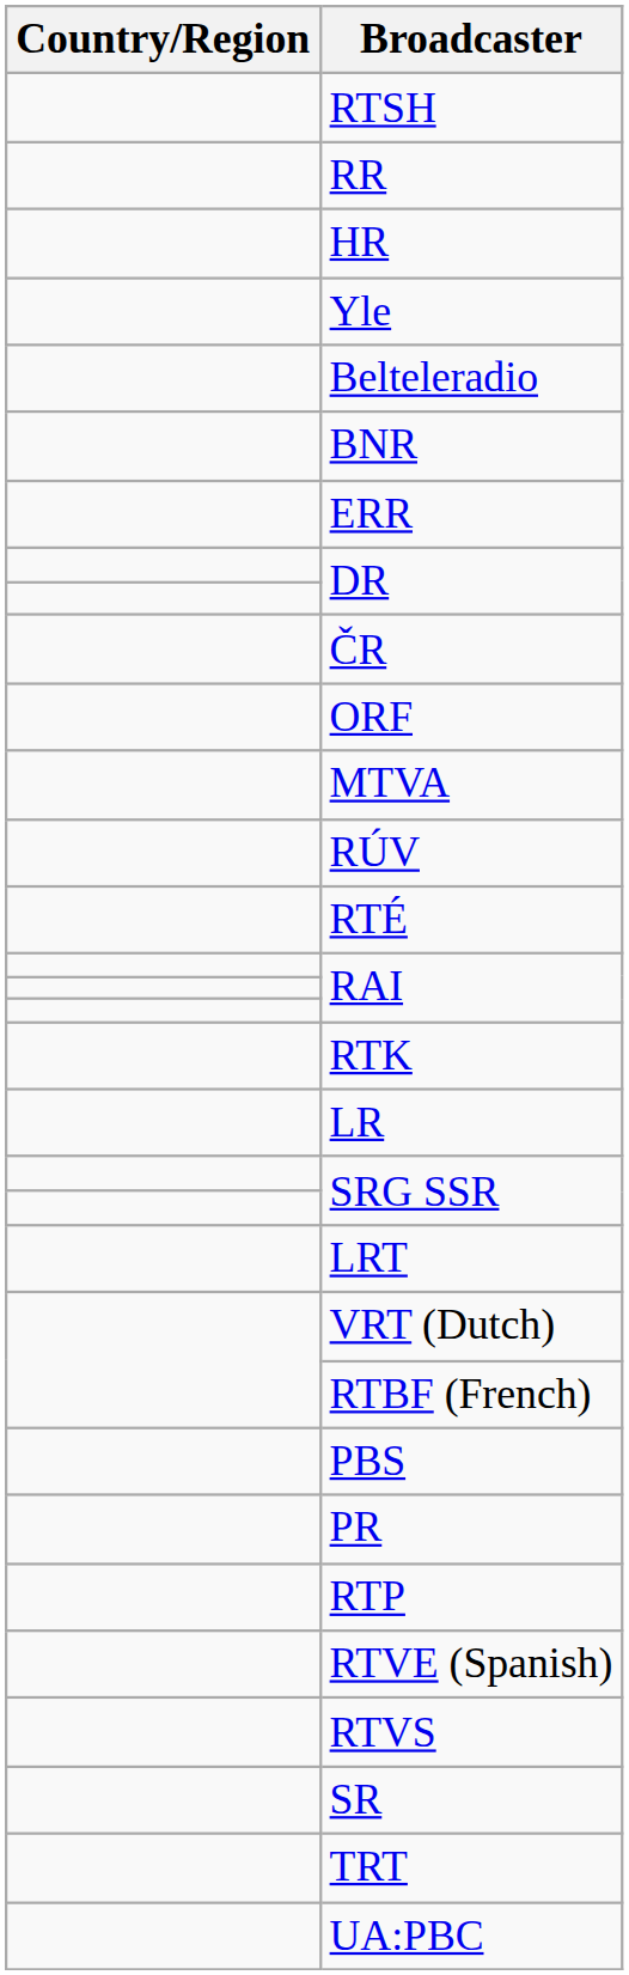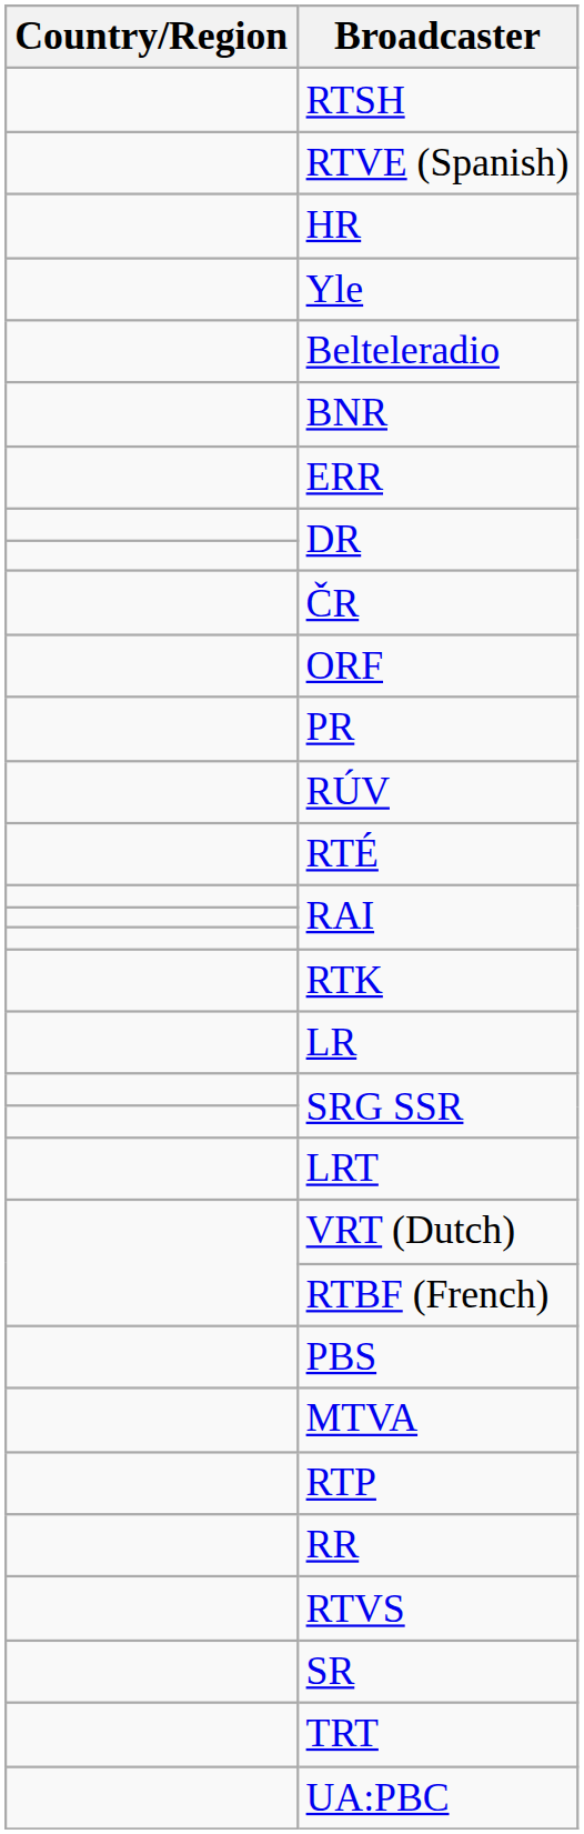row 3 | Broadcaster: RR -> RTVE (Spanish)
row 13 | Broadcaster: MTVA -> PR
row 27 | Broadcaster: PR -> MTVA
row 29 | Broadcaster: RTVE (Spanish) -> RR
